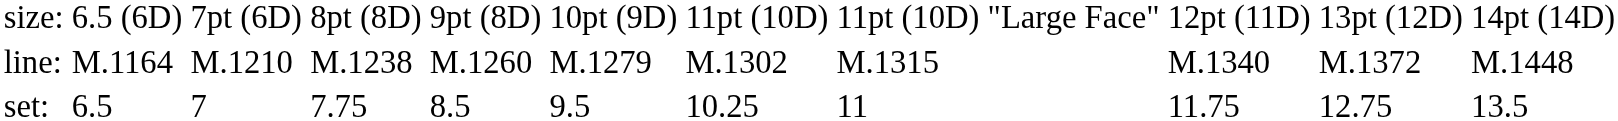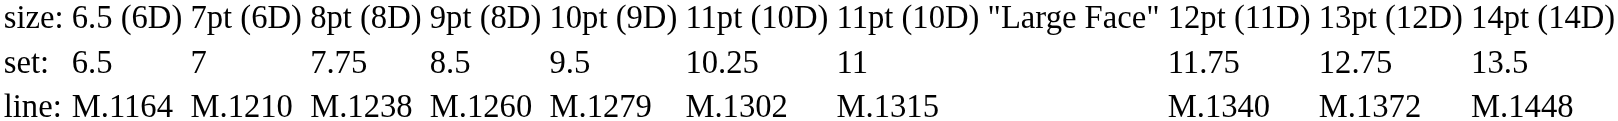rows swapped: set: <-> line:
